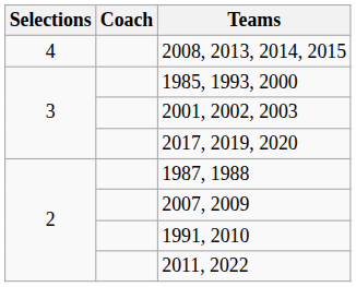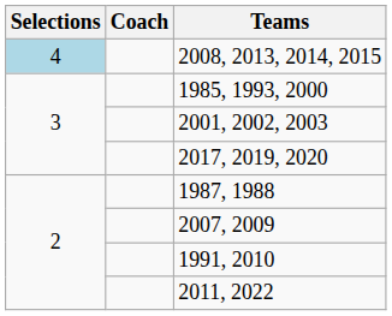2008, 2013, 2014, 2015 | Selections: no background -> lightblue background
